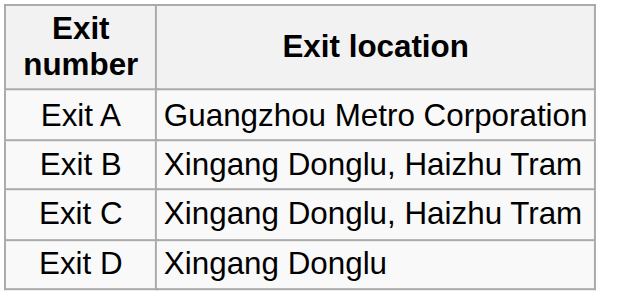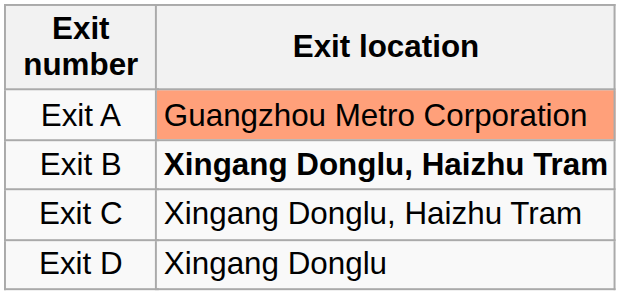Exit A | Exit location: no background -> lightsalmon background
Exit B | Exit location: normal -> bold
